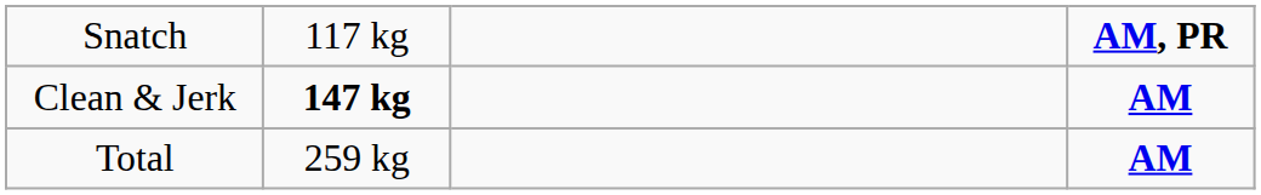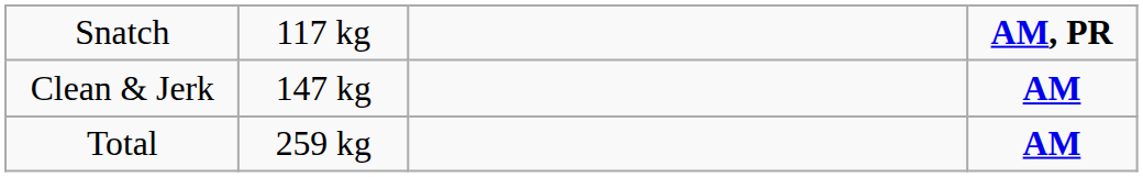Clean & Jerk | column 2: bold -> normal
